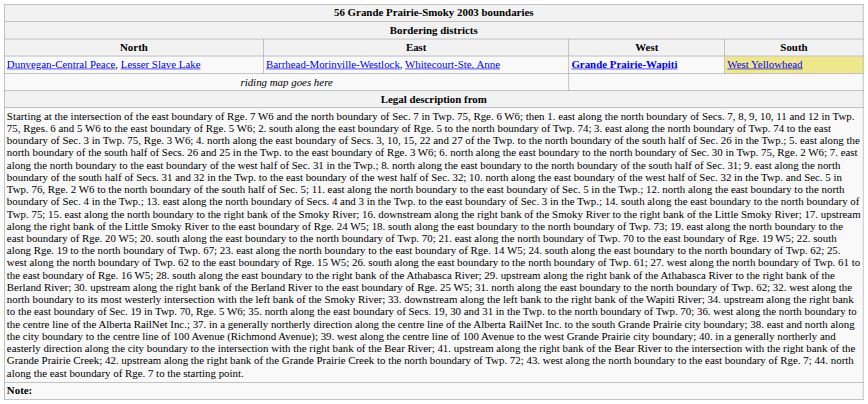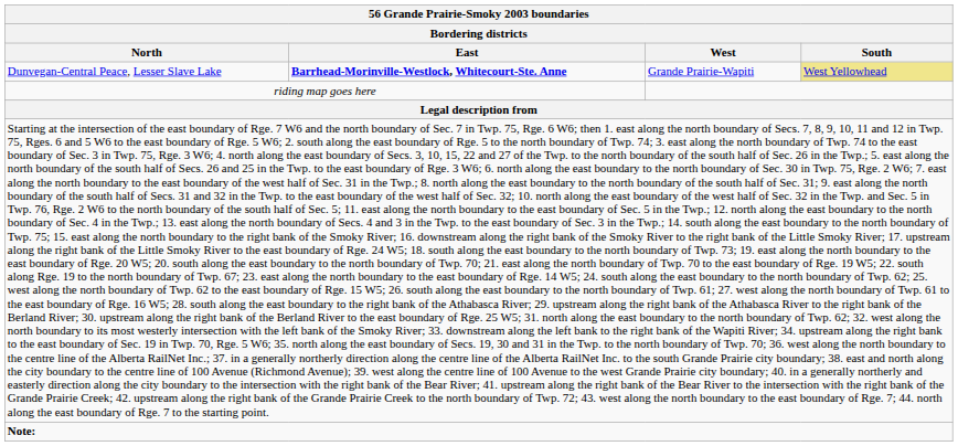Dunvegan-Central Peace, Lesser Slave Lake | East: normal -> bold
Dunvegan-Central Peace, Lesser Slave Lake | West: bold -> normal
